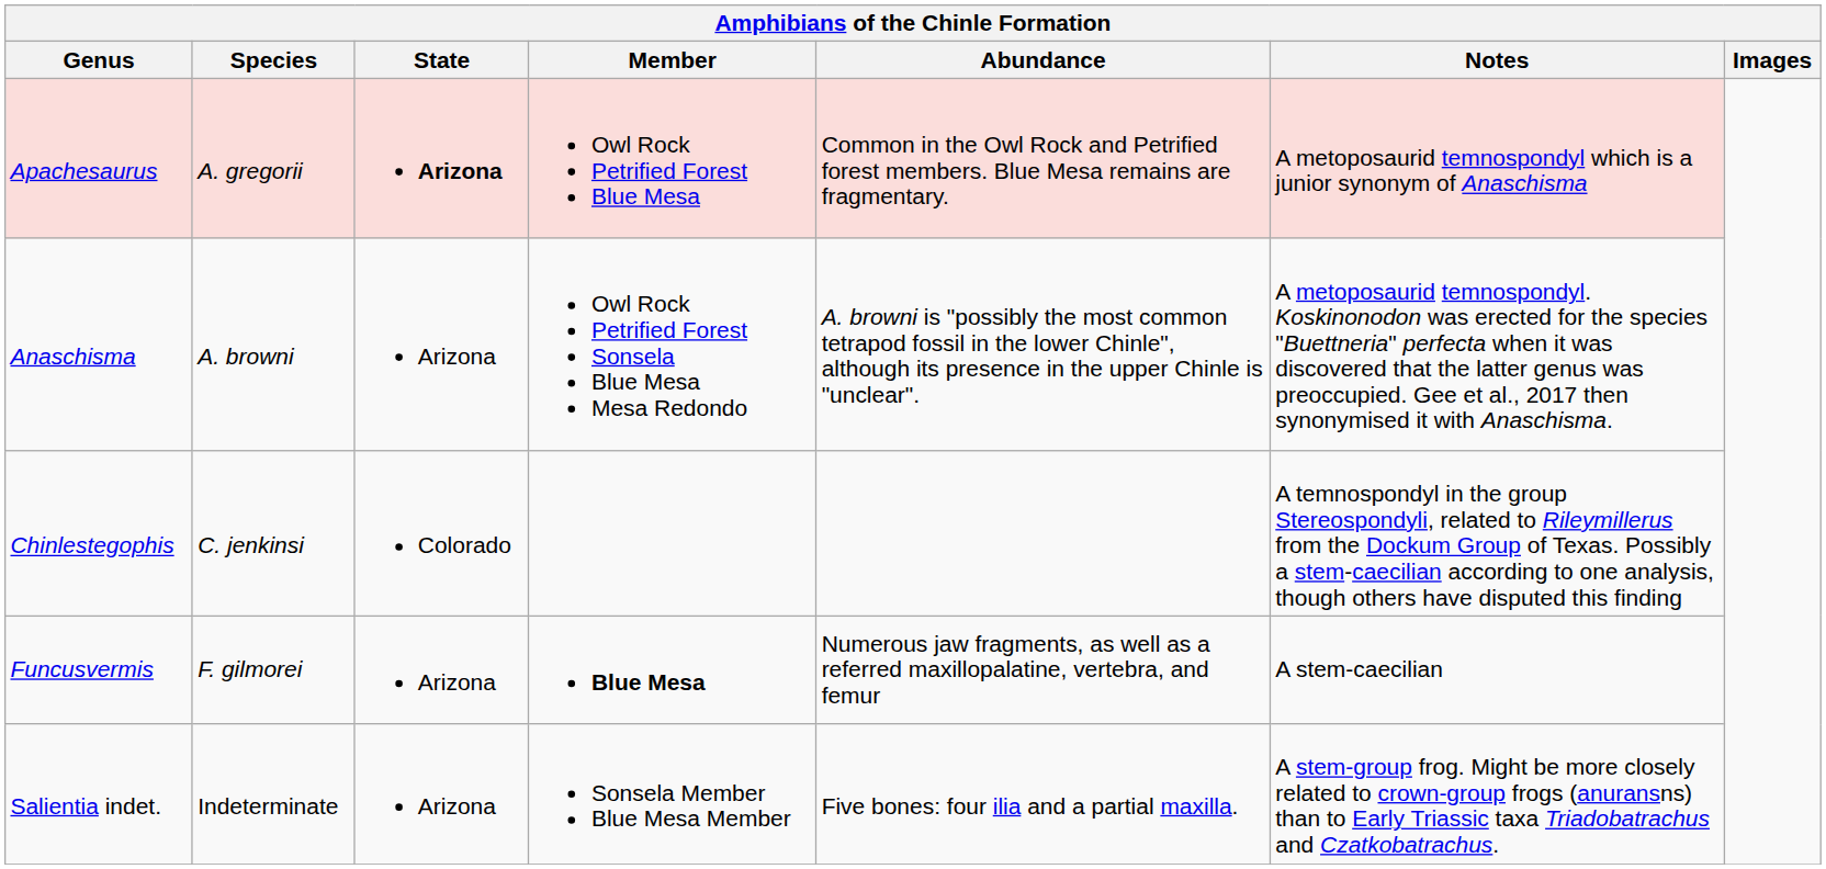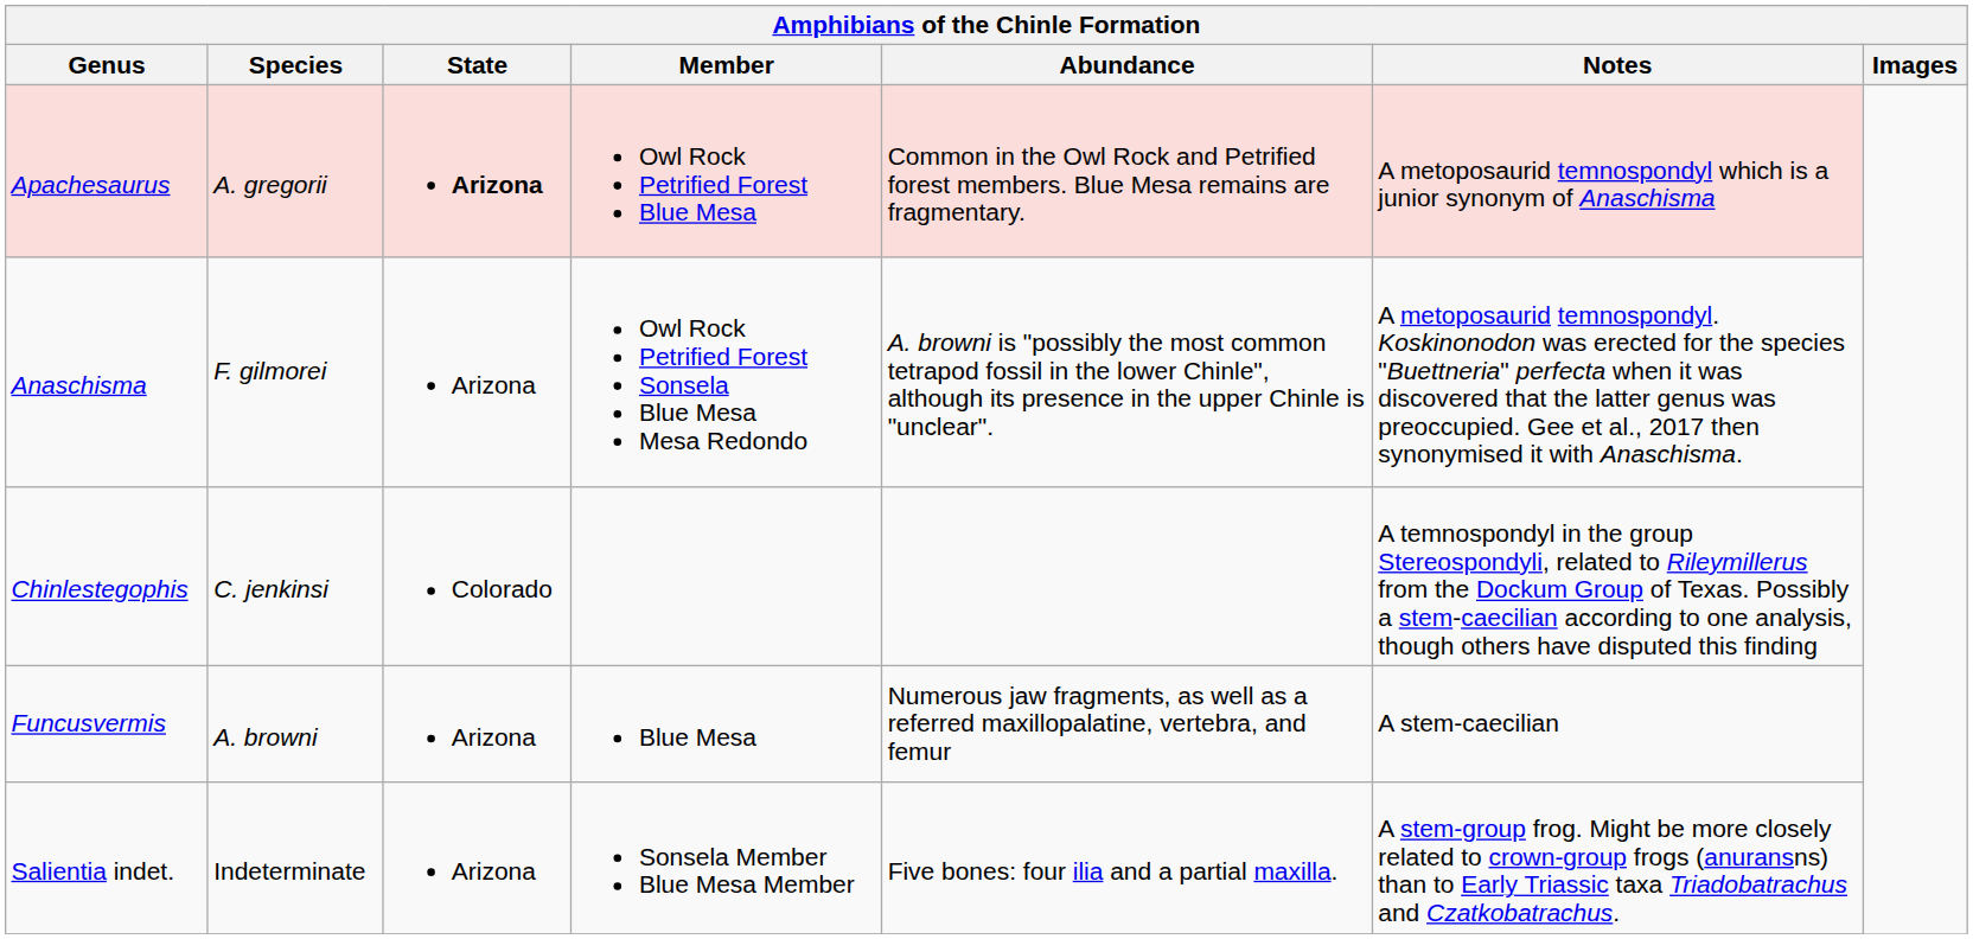Anaschisma | Species: A. browni -> F. gilmorei
Funcusvermis | Species: F. gilmorei -> A. browni
Funcusvermis | Member: bold -> normal
